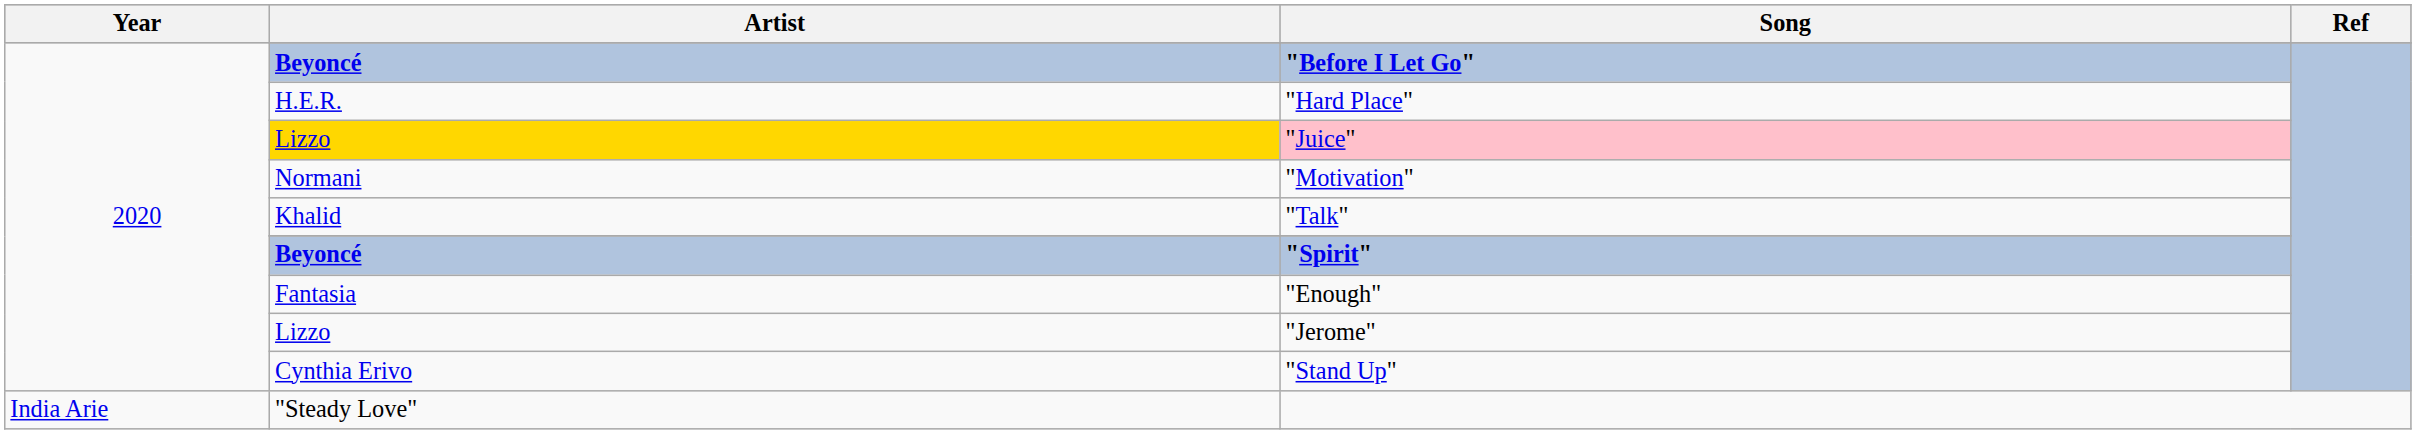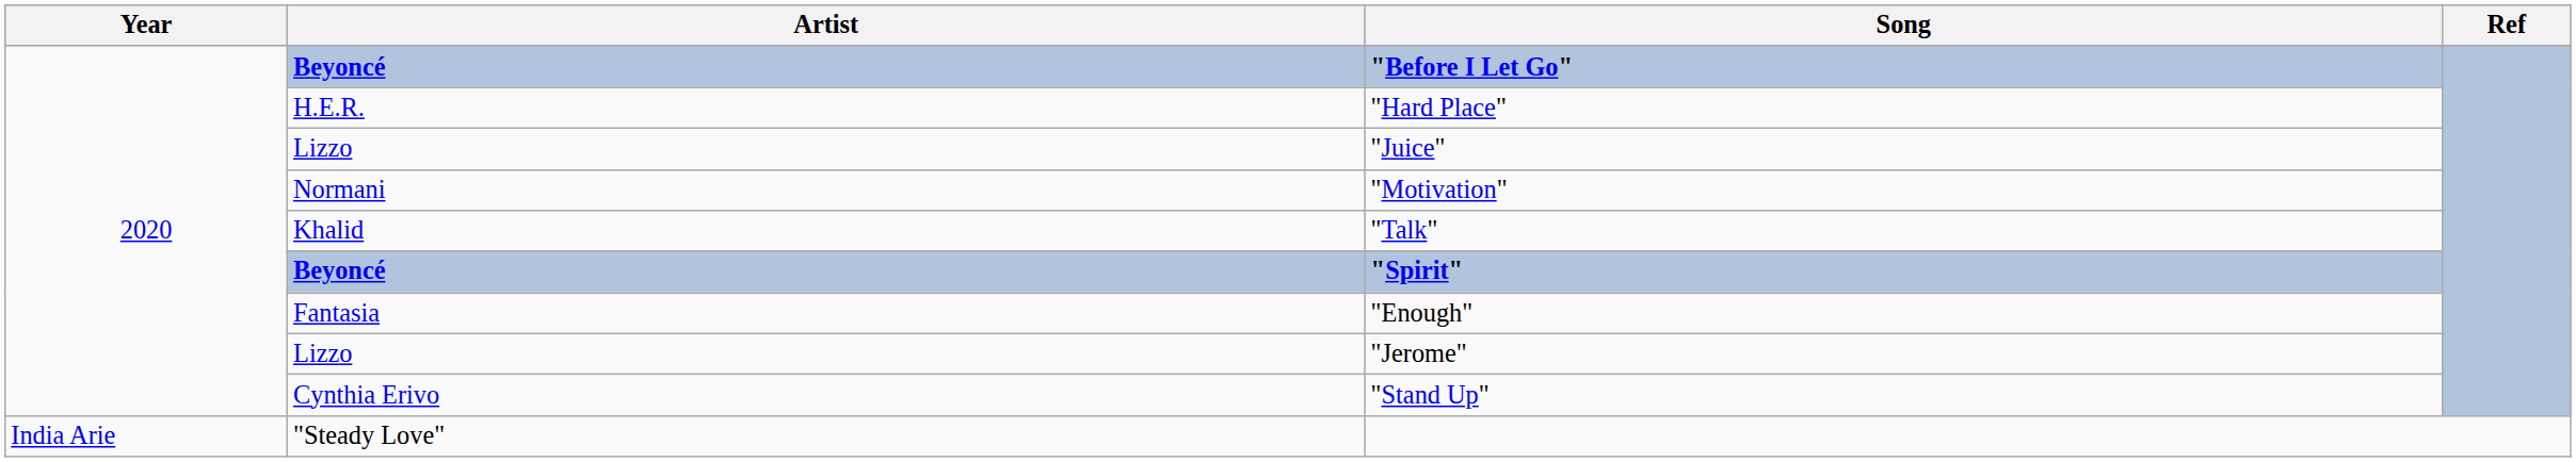"Juice" | Artist: gold background -> no background
"Juice" | Song: pink background -> no background
